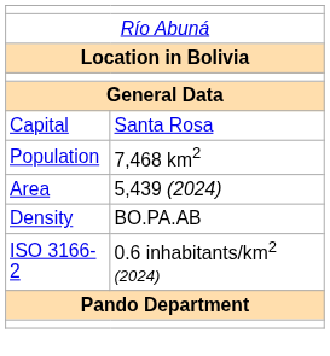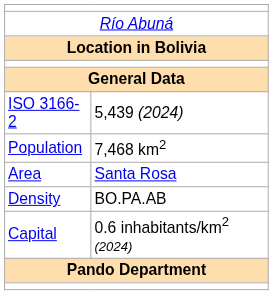row 6 | column 1: Capital -> ISO 3166-2
row 6 | column 2: Santa Rosa -> 5,439 (2024)
row 8 | column 2: 5,439 (2024) -> Santa Rosa
row 10 | column 1: ISO 3166-2 -> Capital
